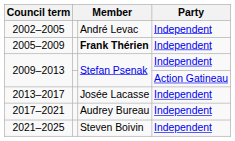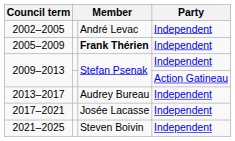2013–2017 | column 3: Josée Lacasse -> Audrey Bureau
2017–2021 | column 3: Audrey Bureau -> Josée Lacasse
